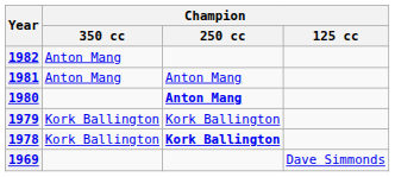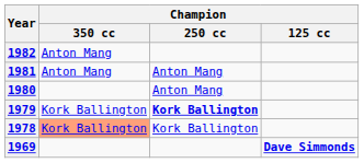1980 | Champion / 250 cc: bold -> normal
1979 | Champion / 250 cc: normal -> bold
1978 | Champion / 350 cc: no background -> lightsalmon background
1978 | Champion / 250 cc: bold -> normal
1969 | Champion / 125 cc: normal -> bold
